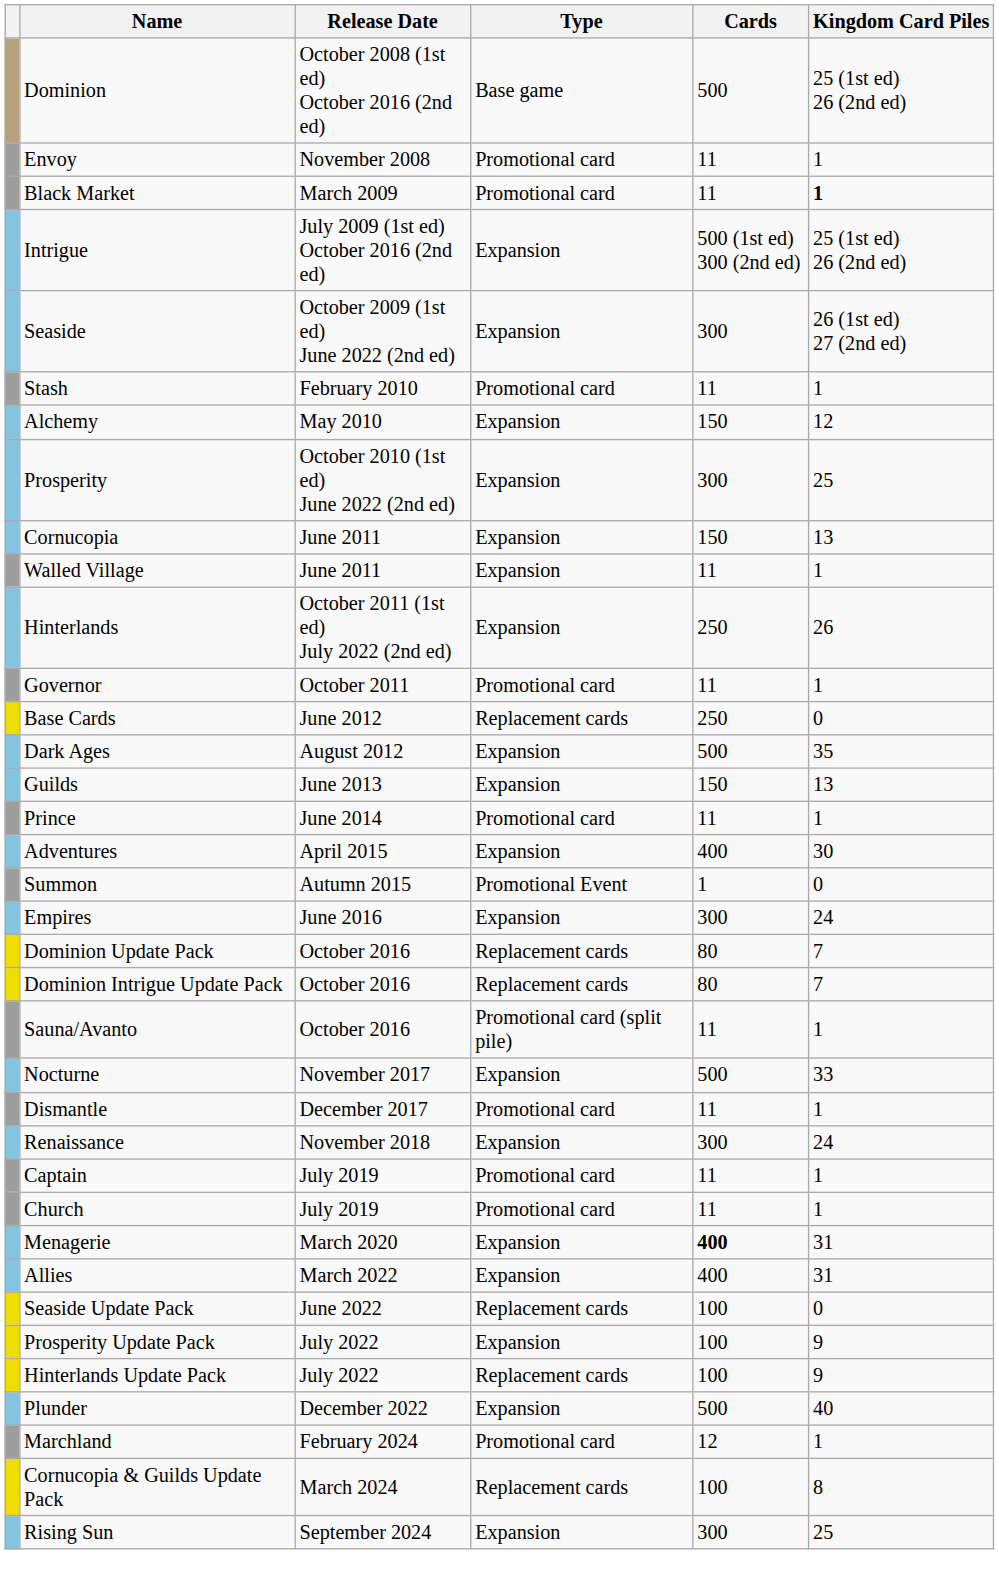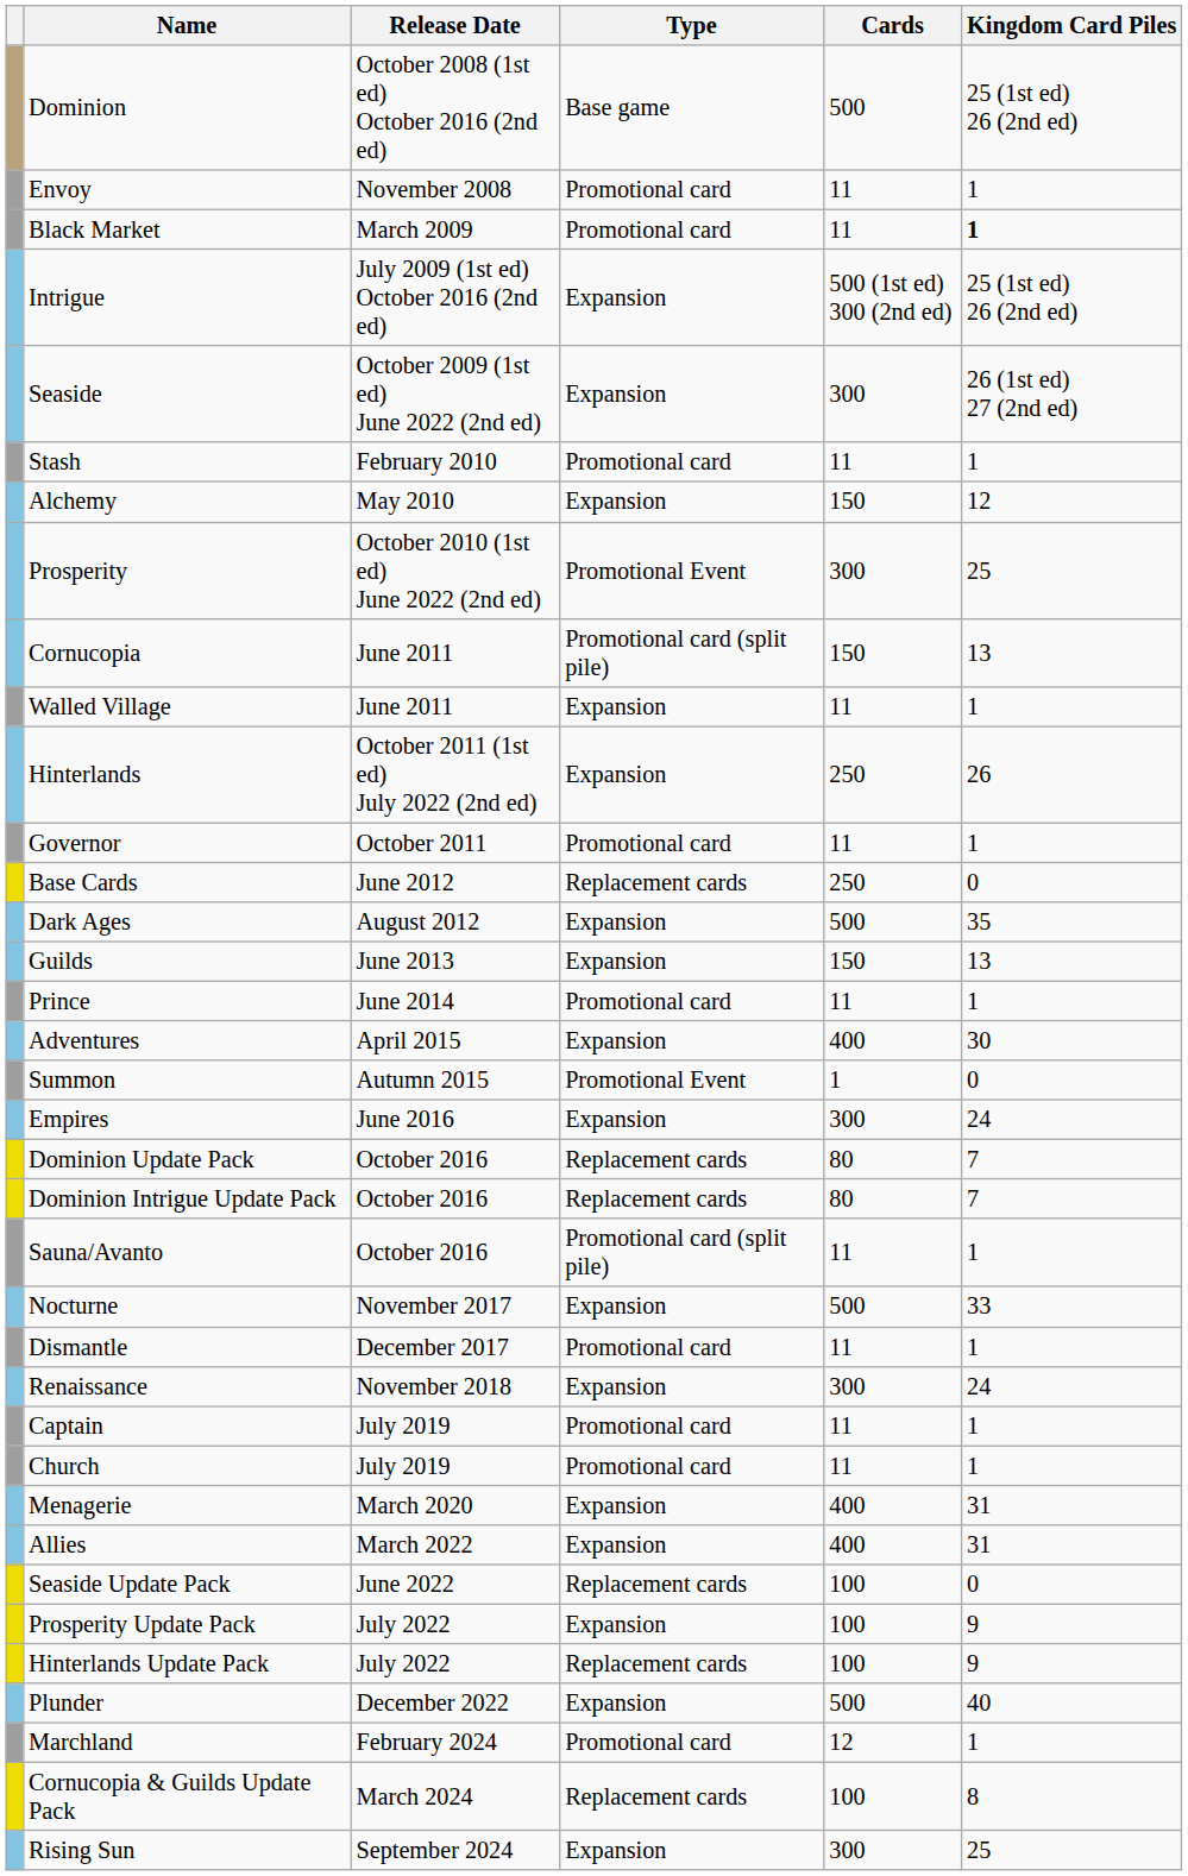Prosperity | Type: Expansion -> Promotional Event
Cornucopia | Type: Expansion -> Promotional card (split pile)
Menagerie | Cards: bold -> normal
